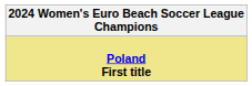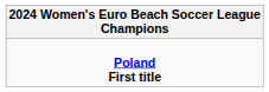row 2 | column 1: khaki background -> no background
